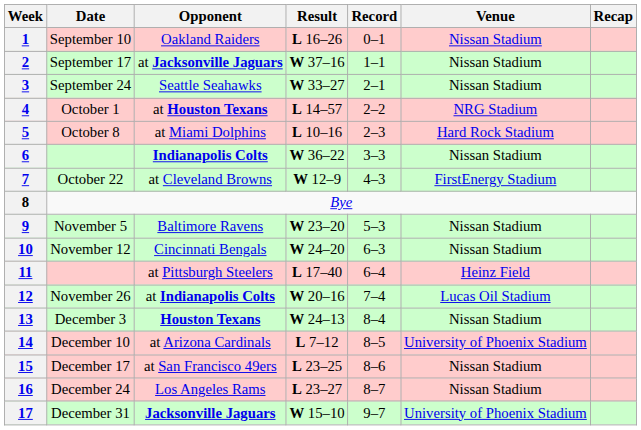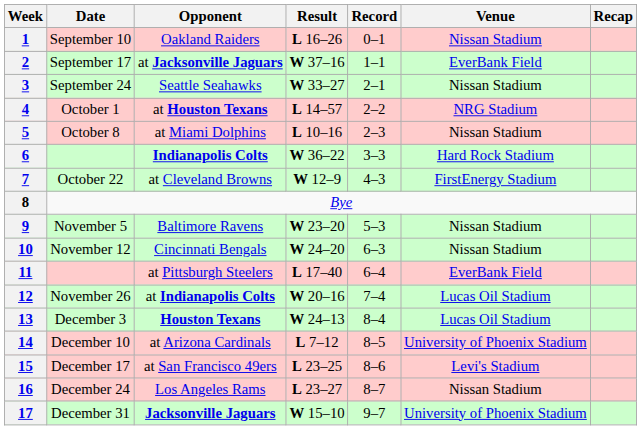2 | Venue: Nissan Stadium -> EverBank Field
5 | Venue: Hard Rock Stadium -> Nissan Stadium
6 | Venue: Nissan Stadium -> Hard Rock Stadium
11 | Venue: Heinz Field -> EverBank Field
13 | Venue: Nissan Stadium -> Lucas Oil Stadium
15 | Venue: Nissan Stadium -> Levi's Stadium
